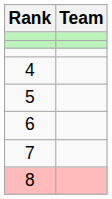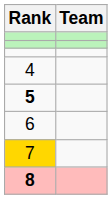row 6 | Rank: normal -> bold
row 8 | Rank: no background -> gold background
row 9 | Rank: normal -> bold
